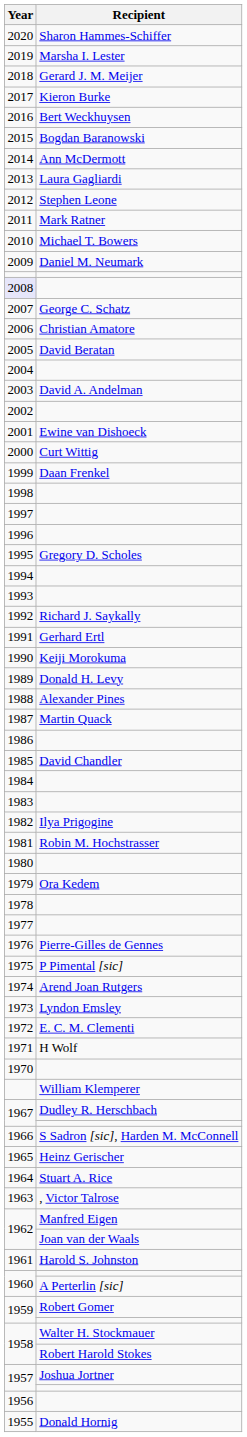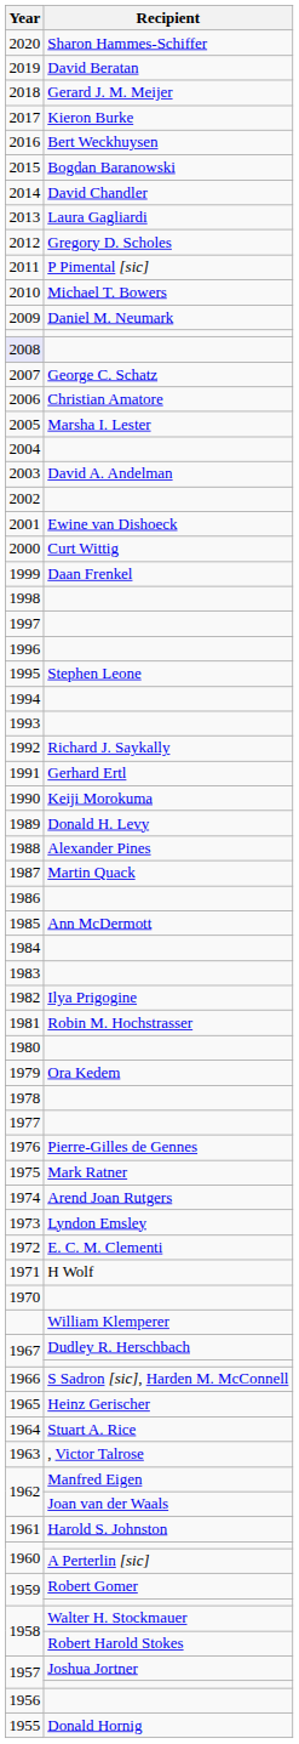row 3 | Recipient: Marsha I. Lester -> David Beratan
row 8 | Recipient: Ann McDermott -> David Chandler
row 10 | Recipient: Stephen Leone -> Gregory D. Scholes
row 11 | Recipient: Mark Ratner -> P Pimental [sic]
row 18 | Recipient: David Beratan -> Marsha I. Lester
row 28 | Recipient: Gregory D. Scholes -> Stephen Leone
row 38 | Recipient: David Chandler -> Ann McDermott
row 48 | Recipient: P Pimental [sic] -> Mark Ratner
